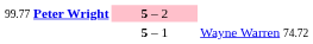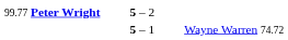99.77 Peter Wright | column 2: pink background -> no background
